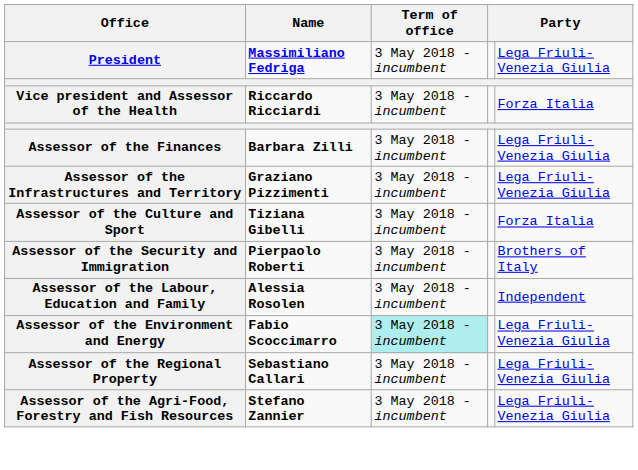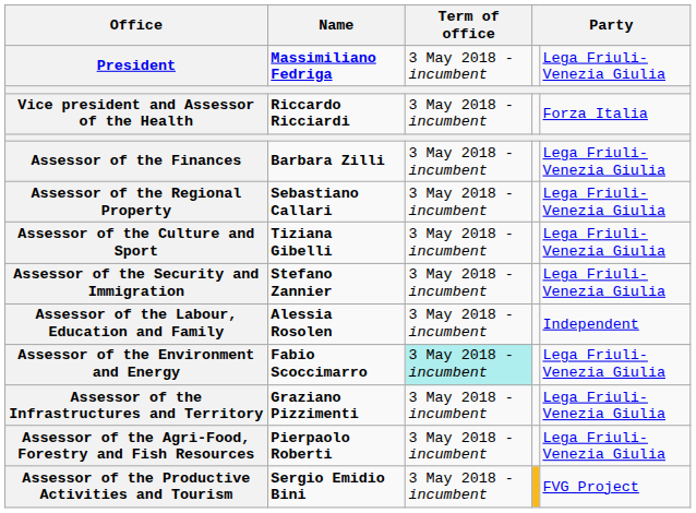rows swapped: Assessor of the Regional Property <-> Assessor of the Infrastructures and Territory
Assessor of the Culture and Sport | column 5: Forza Italia -> Lega Friuli-Venezia Giulia
Assessor of the Security and Immigration | Name: Pierpaolo Roberti -> Stefano Zannier
Assessor of the Security and Immigration | column 5: Brothers of Italy -> Lega Friuli-Venezia Giulia
Assessor of the Agri-Food, Forestry and Fish Resources | Name: Stefano Zannier -> Pierpaolo Roberti
+ row: Assessor of the Productive Activities and Tourism | Sergio Emidio Bini | 3 May 2018 - incumbent | FVG Project
